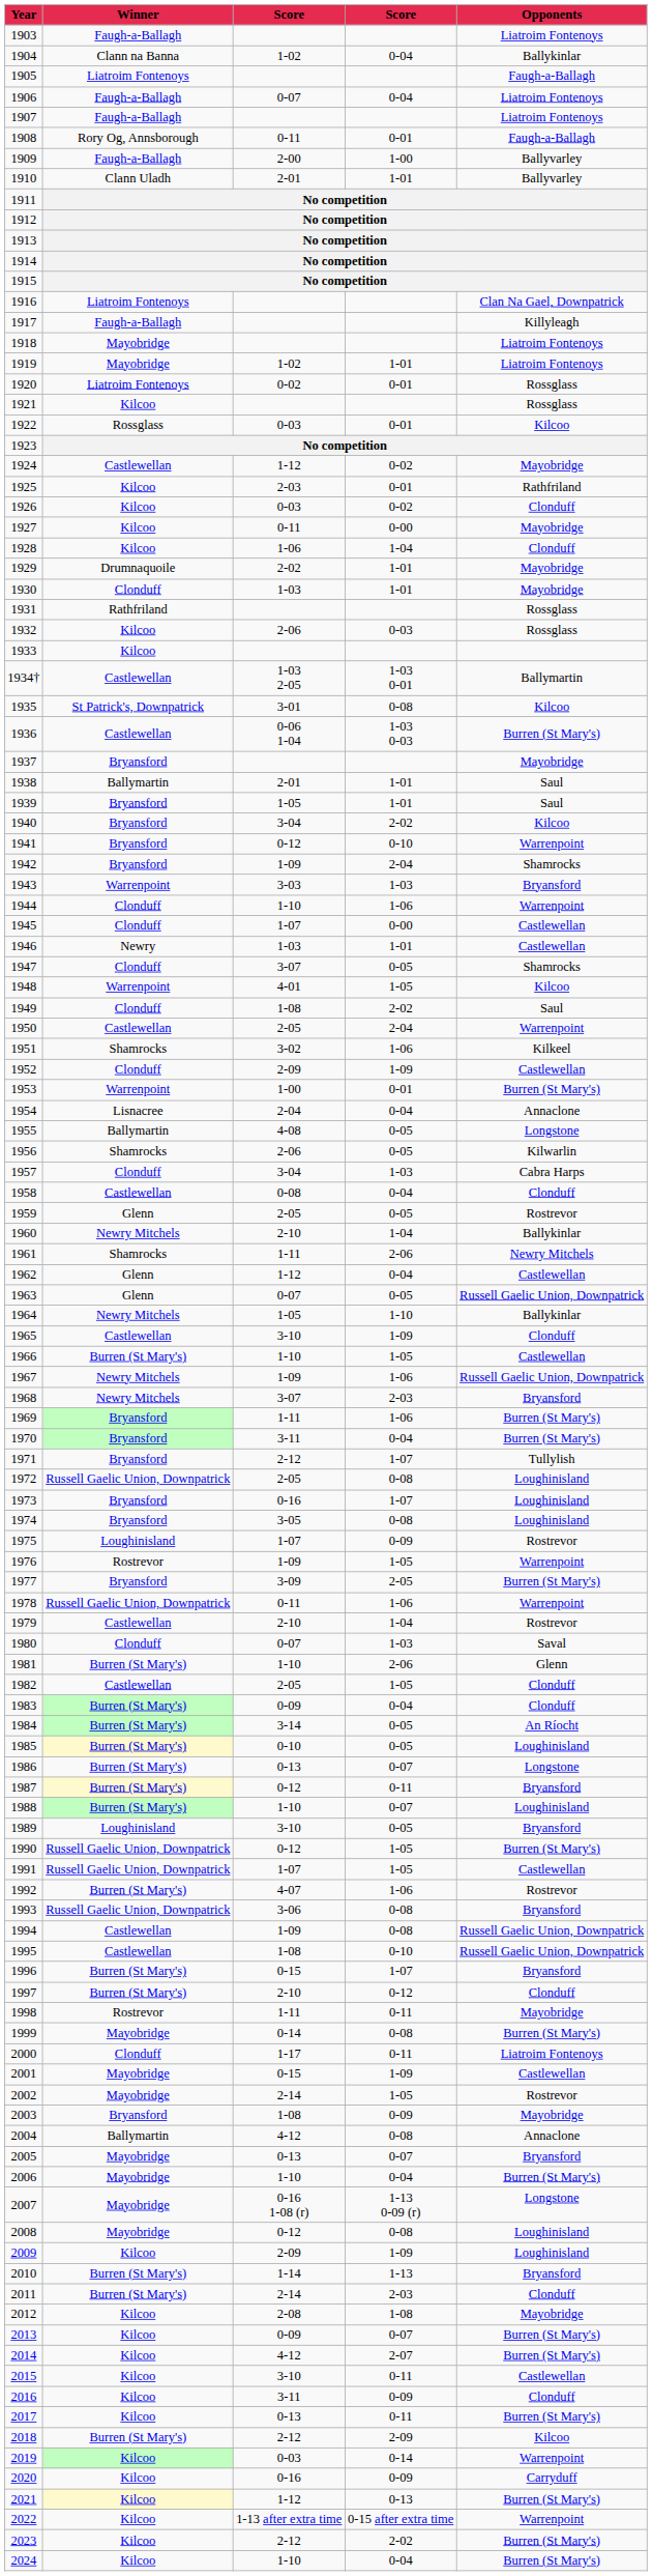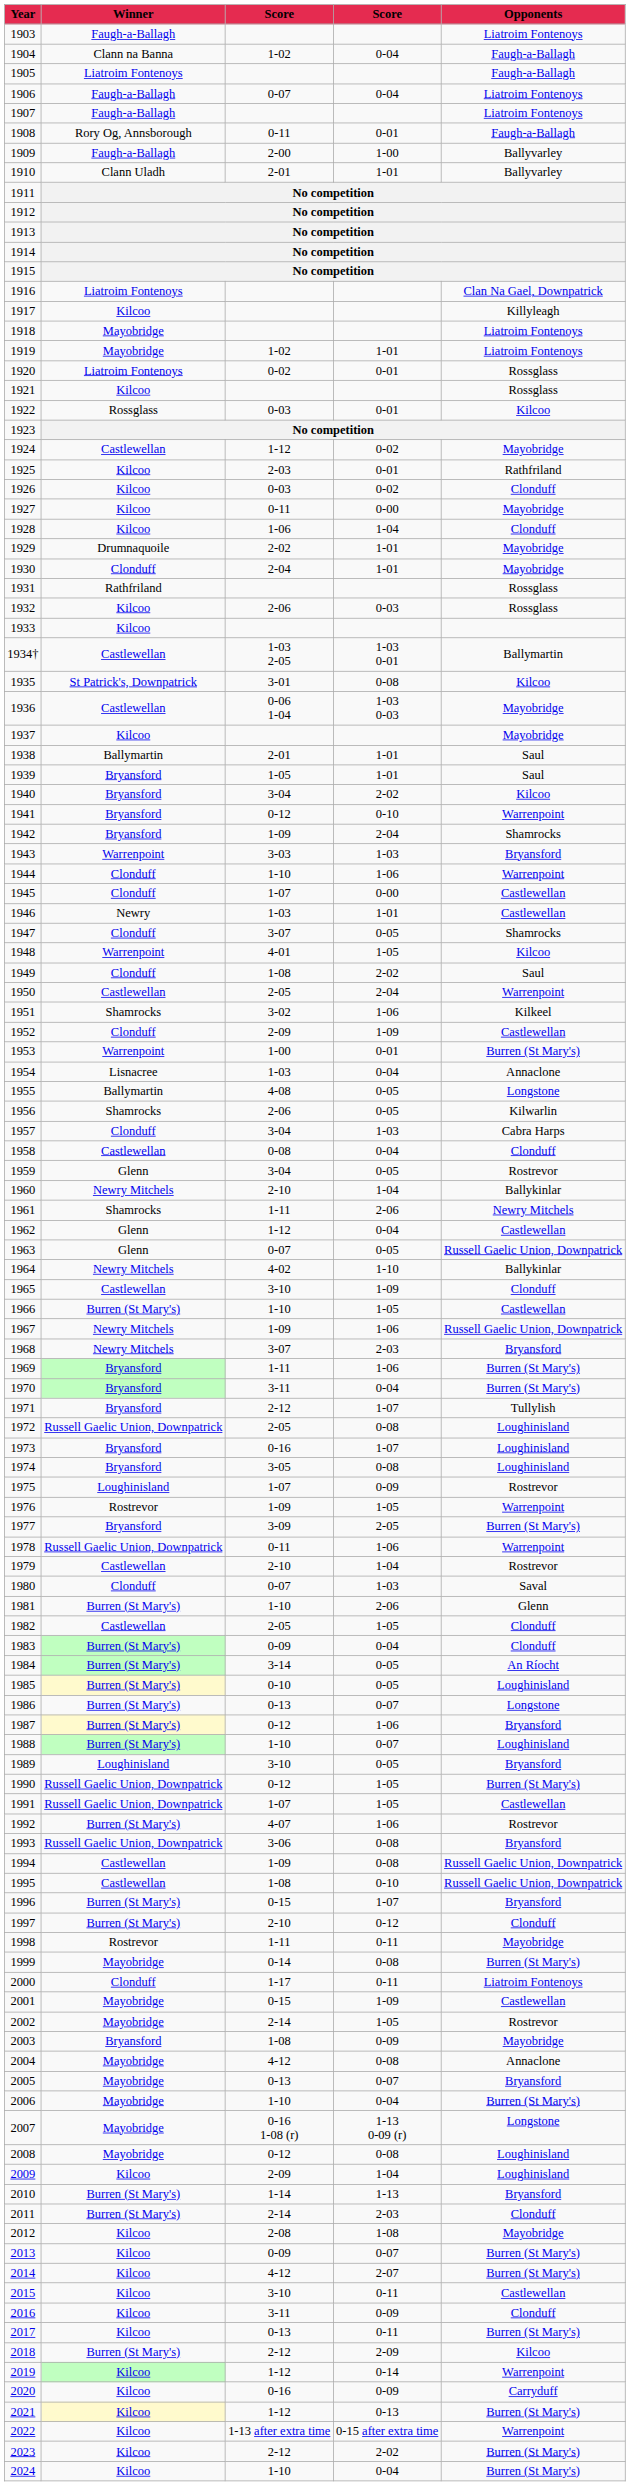1904 | Opponents: Ballykinlar -> Faugh-a-Ballagh
1917 | Winner: Faugh-a-Ballagh -> Kilcoo
1930 | column 3: 1-03 -> 2-04
1936 | Opponents: Burren (St Mary's) -> Mayobridge
1937 | Winner: Bryansford -> Kilcoo
1954 | column 3: 2-04 -> 1-03
1959 | column 3: 2-05 -> 3-04
1964 | column 3: 1-05 -> 4-02
1987 | column 4: 0-11 -> 1-06
2004 | Winner: Ballymartin -> Mayobridge
2009 | column 4: 1-09 -> 1-04
2019 | column 3: 0-03 -> 1-12
